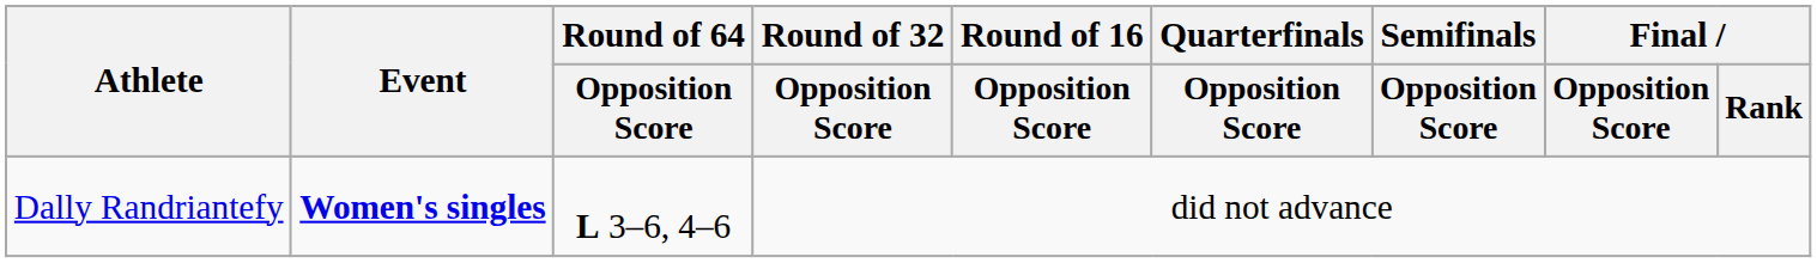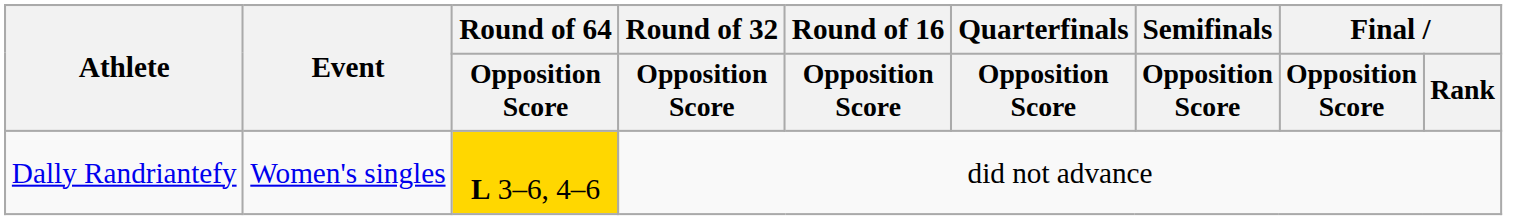Dally Randriantefy | Event: bold -> normal
Dally Randriantefy | Round of 64 / Opposition Score: no background -> gold background
